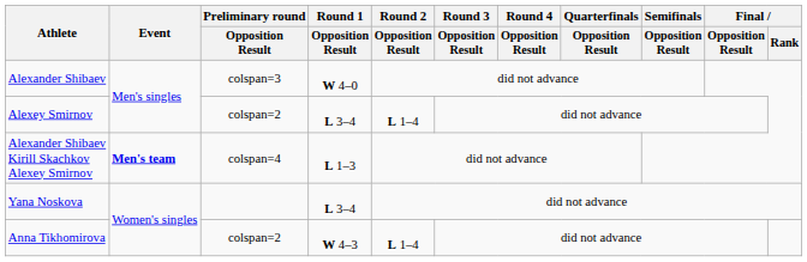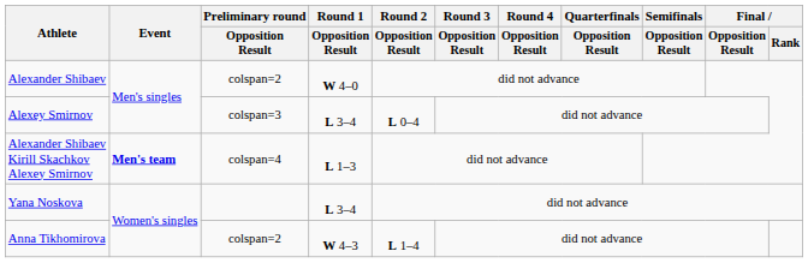Alexander Shibaev | Preliminary round / Opposition Result: colspan=3 -> colspan=2
Alexey Smirnov | Preliminary round / Opposition Result: colspan=2 -> colspan=3
Alexey Smirnov | Round 2 / Opposition Result: L 1–4 -> L 0–4
